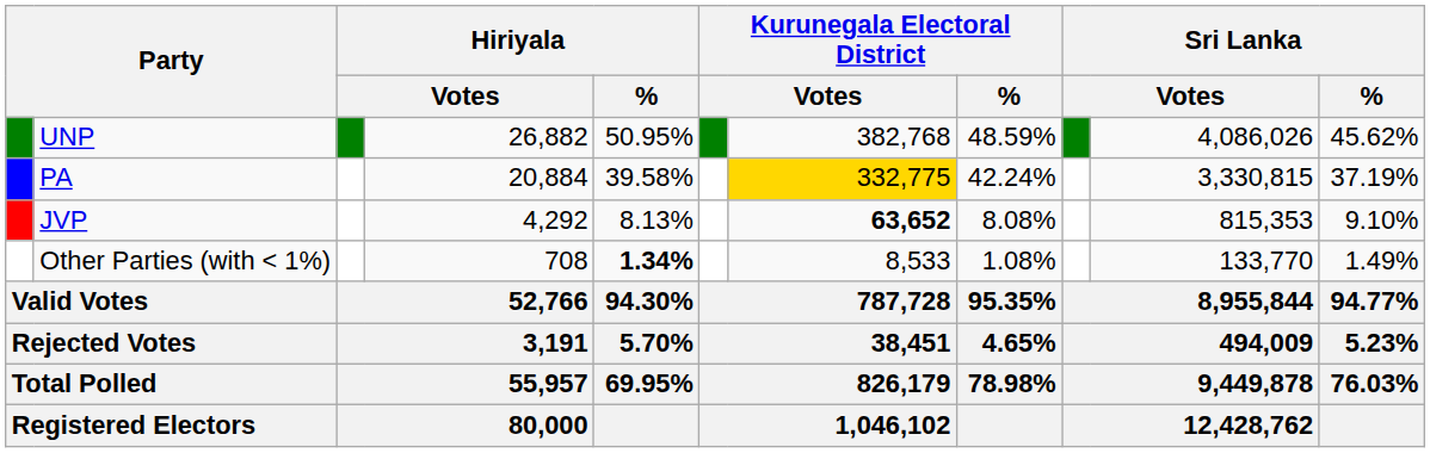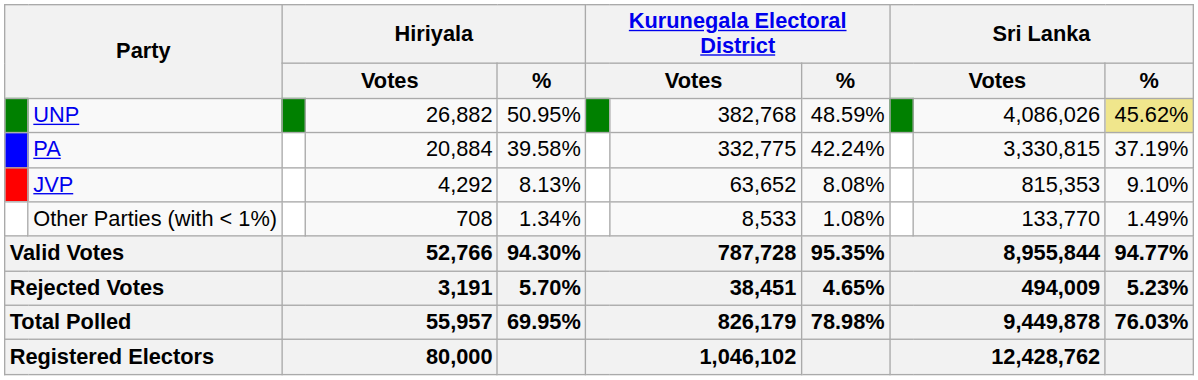UNP | Sri Lanka / %: no background -> khaki background
PA | column 7: gold background -> no background
JVP | column 7: bold -> normal
Other Parties (with < 1%) | Hiriyala / %: bold -> normal
